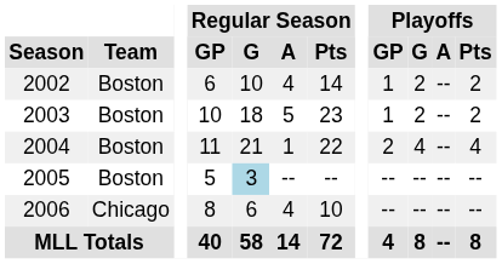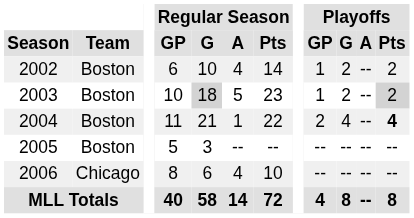2003 | Regular Season / G: no background -> lightgrey background
2003 | Playoffs / Pts: no background -> lightgrey background
2004 | Playoffs / Pts: normal -> bold
2005 | Regular Season / G: lightblue background -> no background
